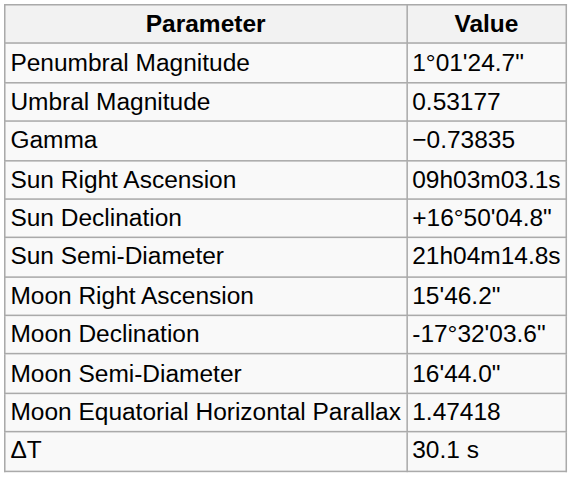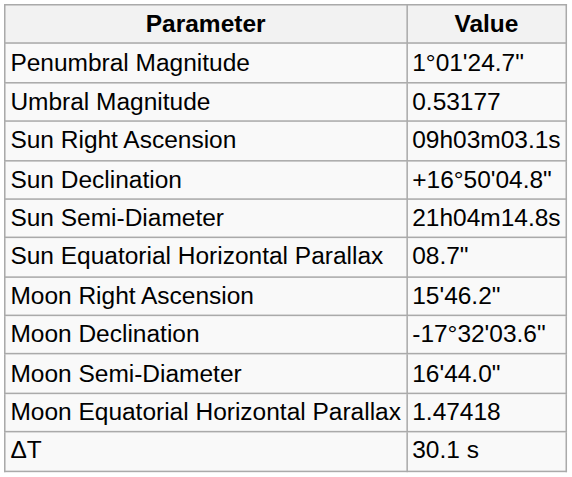- row: Gamma | −0.73835
+ row: Sun Equatorial Horizontal Parallax | 08.7"
